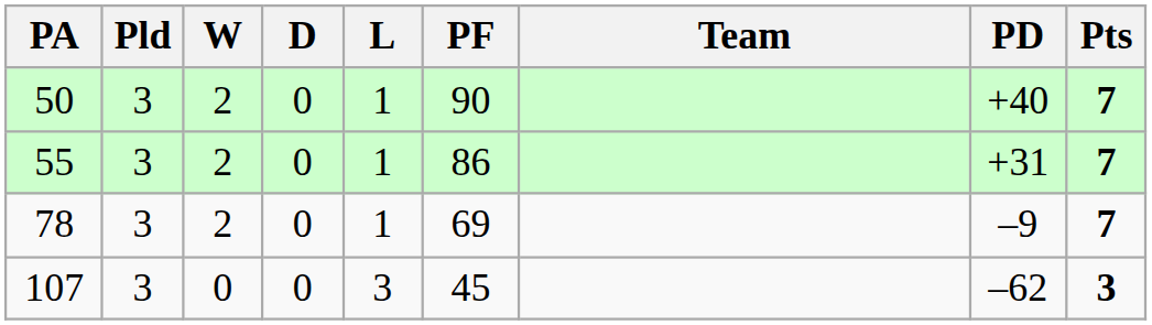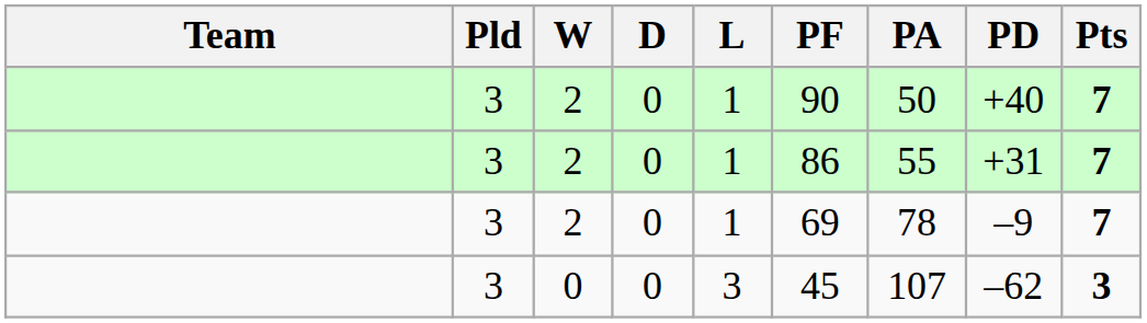columns swapped: Team <-> PA
